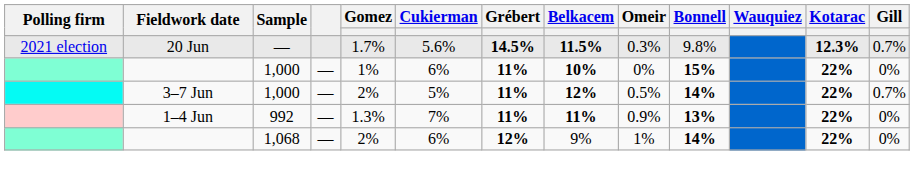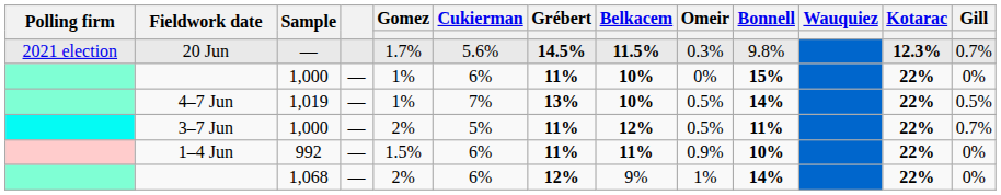+ row: 4–7 Jun | 1,019 | — | 1% | 7% | 13% | 10% | 0.5% | 14% | 22% | 0.5%
3–7 Jun | Bonnell: 14% -> 11%
1–4 Jun | Gomez: 1.3% -> 1.5%
1–4 Jun | Cukierman: 7% -> 6%
1–4 Jun | Bonnell: 13% -> 10%
